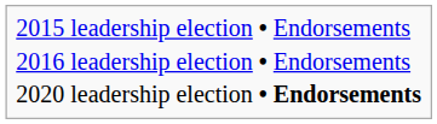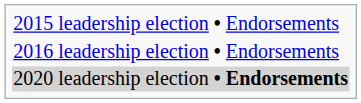row 3 | column 1: no background -> lightgrey background
